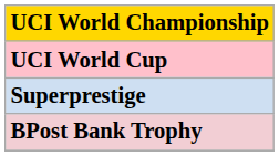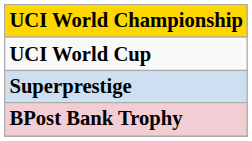row 2 | column 1: pink background -> no background
